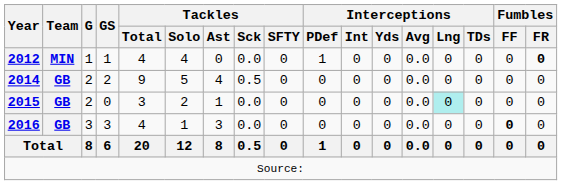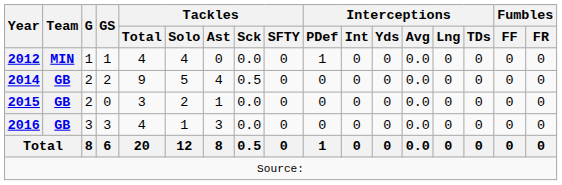2012 | Fumbles / FR: bold -> normal
2015 | Interceptions / Lng: paleturquoise background -> no background
2016 | Fumbles / FF: bold -> normal
